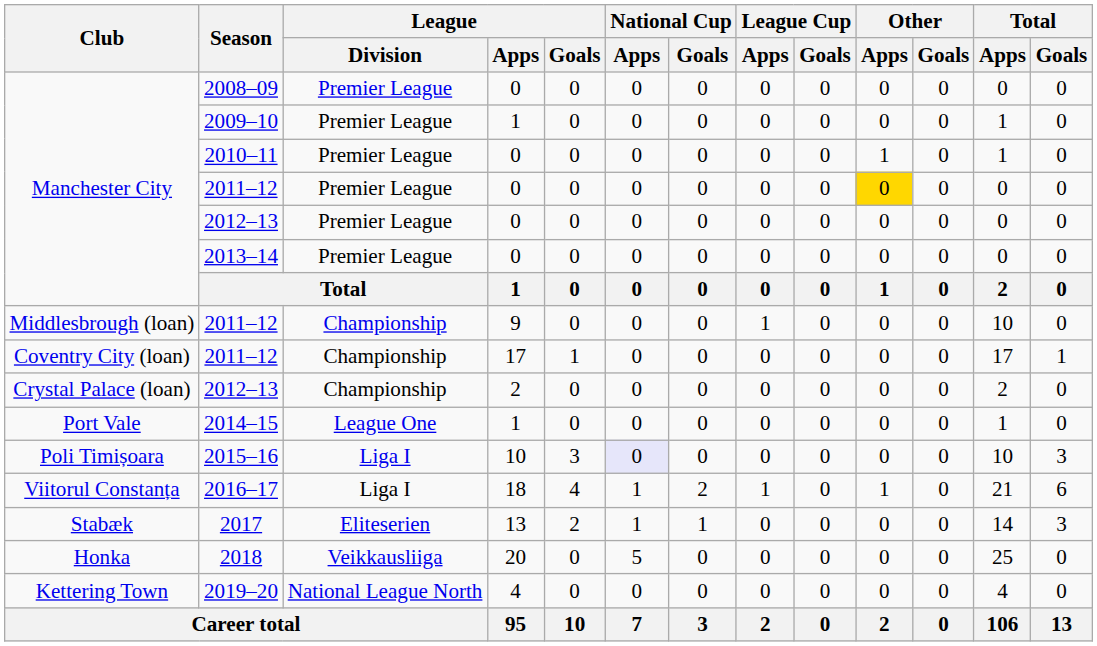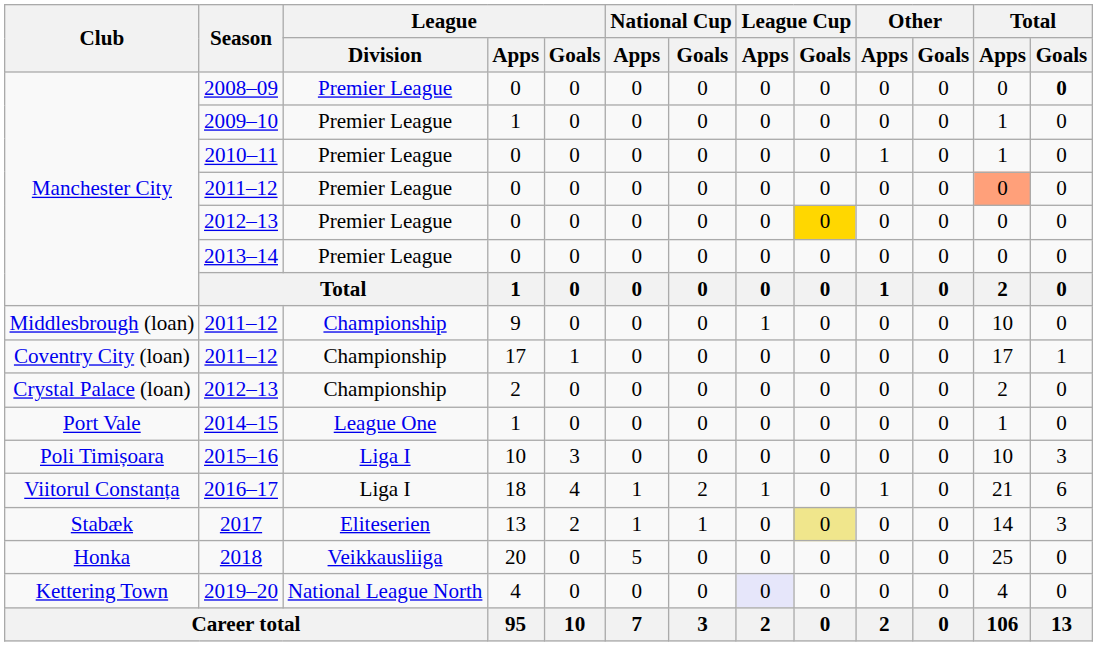2008–09 | Total / Goals: normal -> bold
Manchester City / 2011–12 | Other / Apps: gold background -> no background
Manchester City / 2011–12 | Total / Apps: no background -> lightsalmon background
Manchester City / 2012–13 | League Cup / Goals: no background -> gold background
2015–16 | National Cup / Apps: lavender background -> no background
2017 | League Cup / Goals: no background -> khaki background
2019–20 | League Cup / Apps: no background -> lavender background
